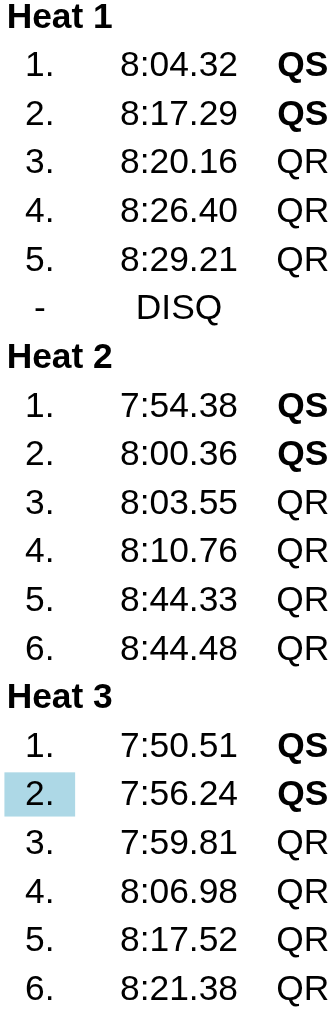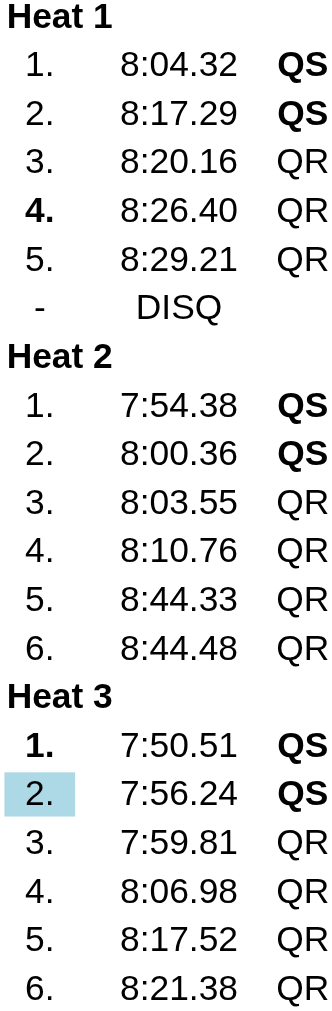8:26.40 | column 1: normal -> bold
7:50.51 | column 1: normal -> bold
